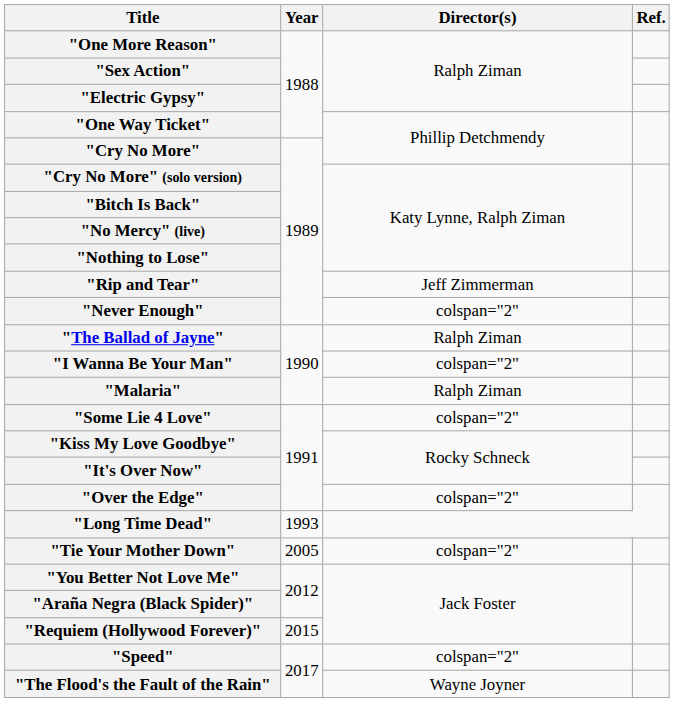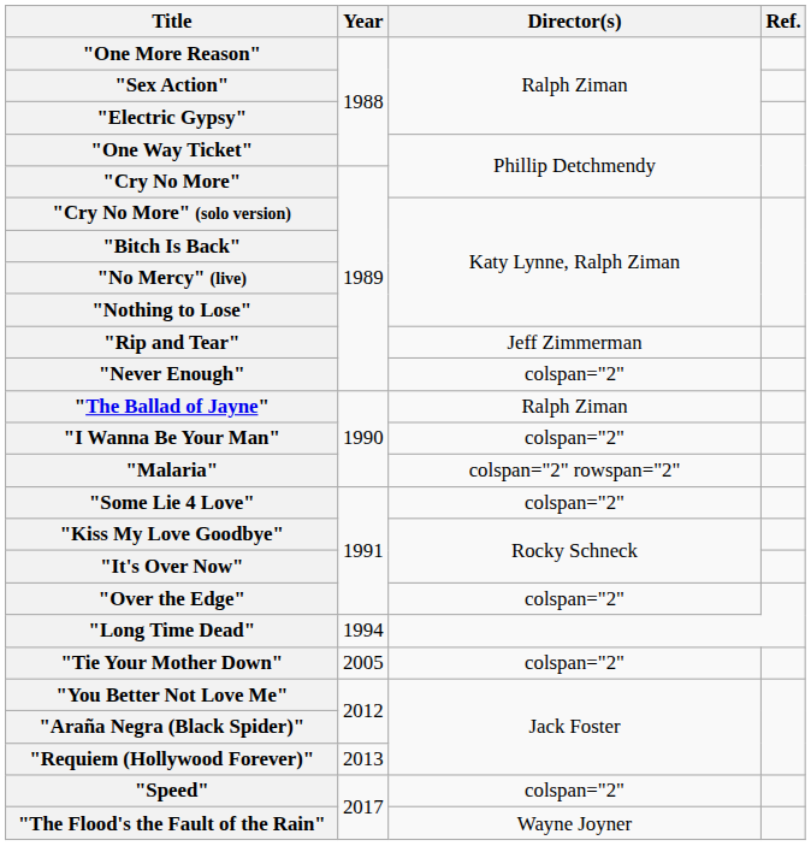"Malaria" | Director(s): Ralph Ziman -> colspan="2" rowspan="2"
"Long Time Dead" | Year: 1993 -> 1994
"Requiem (Hollywood Forever)" | Year: 2015 -> 2013
